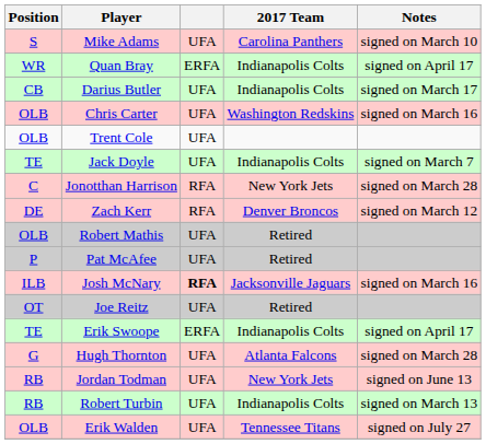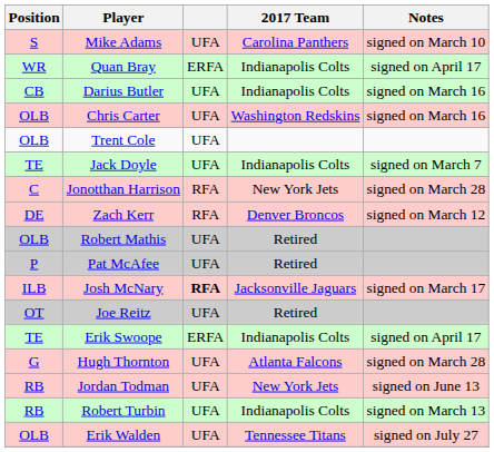Darius Butler | Notes: signed on March 17 -> signed on March 16
Josh McNary | Notes: signed on March 16 -> signed on March 17
